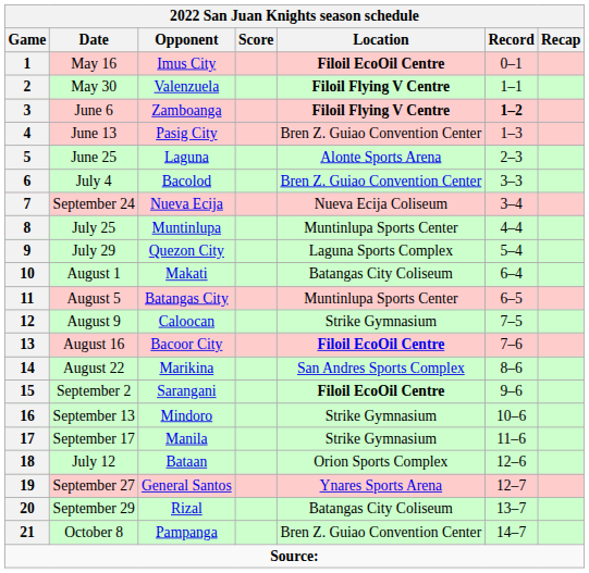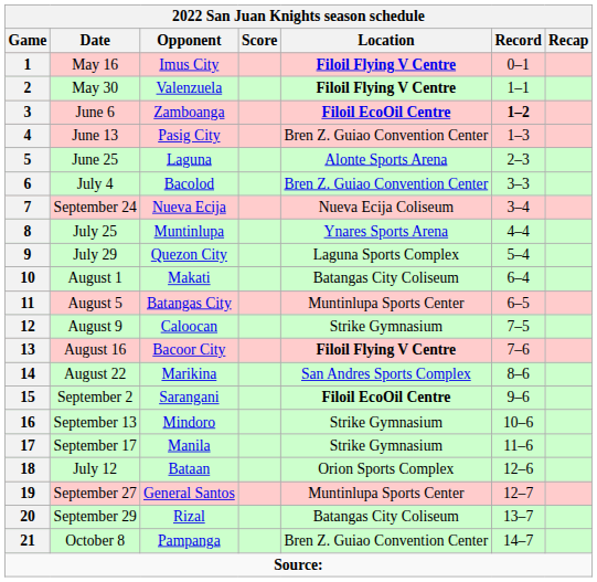1 | Location: Filoil EcoOil Centre -> Filoil Flying V Centre
3 | Location: Filoil Flying V Centre -> Filoil EcoOil Centre
8 | Location: Muntinlupa Sports Center -> Ynares Sports Arena
13 | Location: Filoil EcoOil Centre -> Filoil Flying V Centre
19 | Location: Ynares Sports Arena -> Muntinlupa Sports Center
